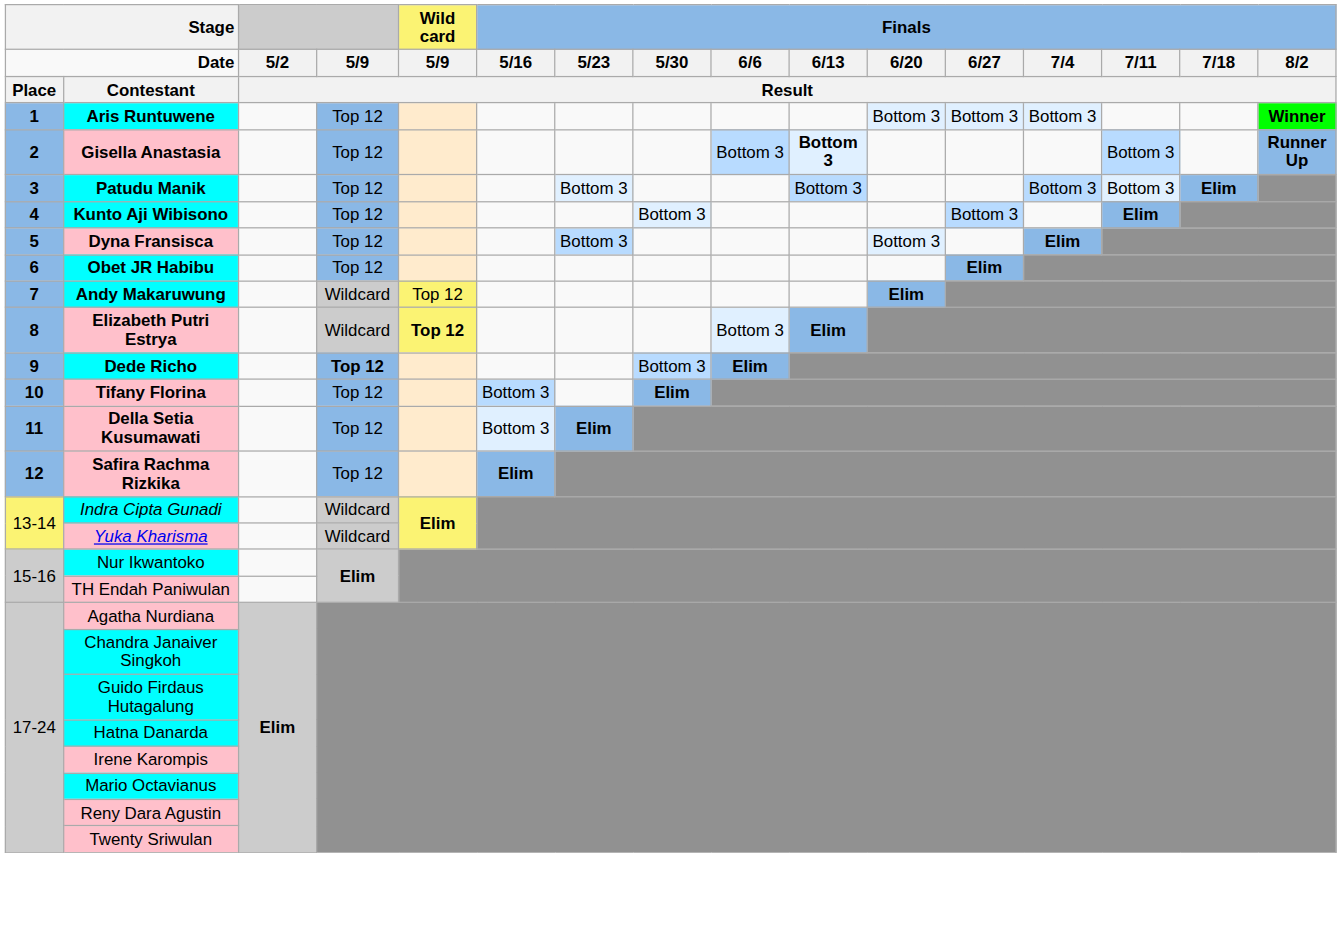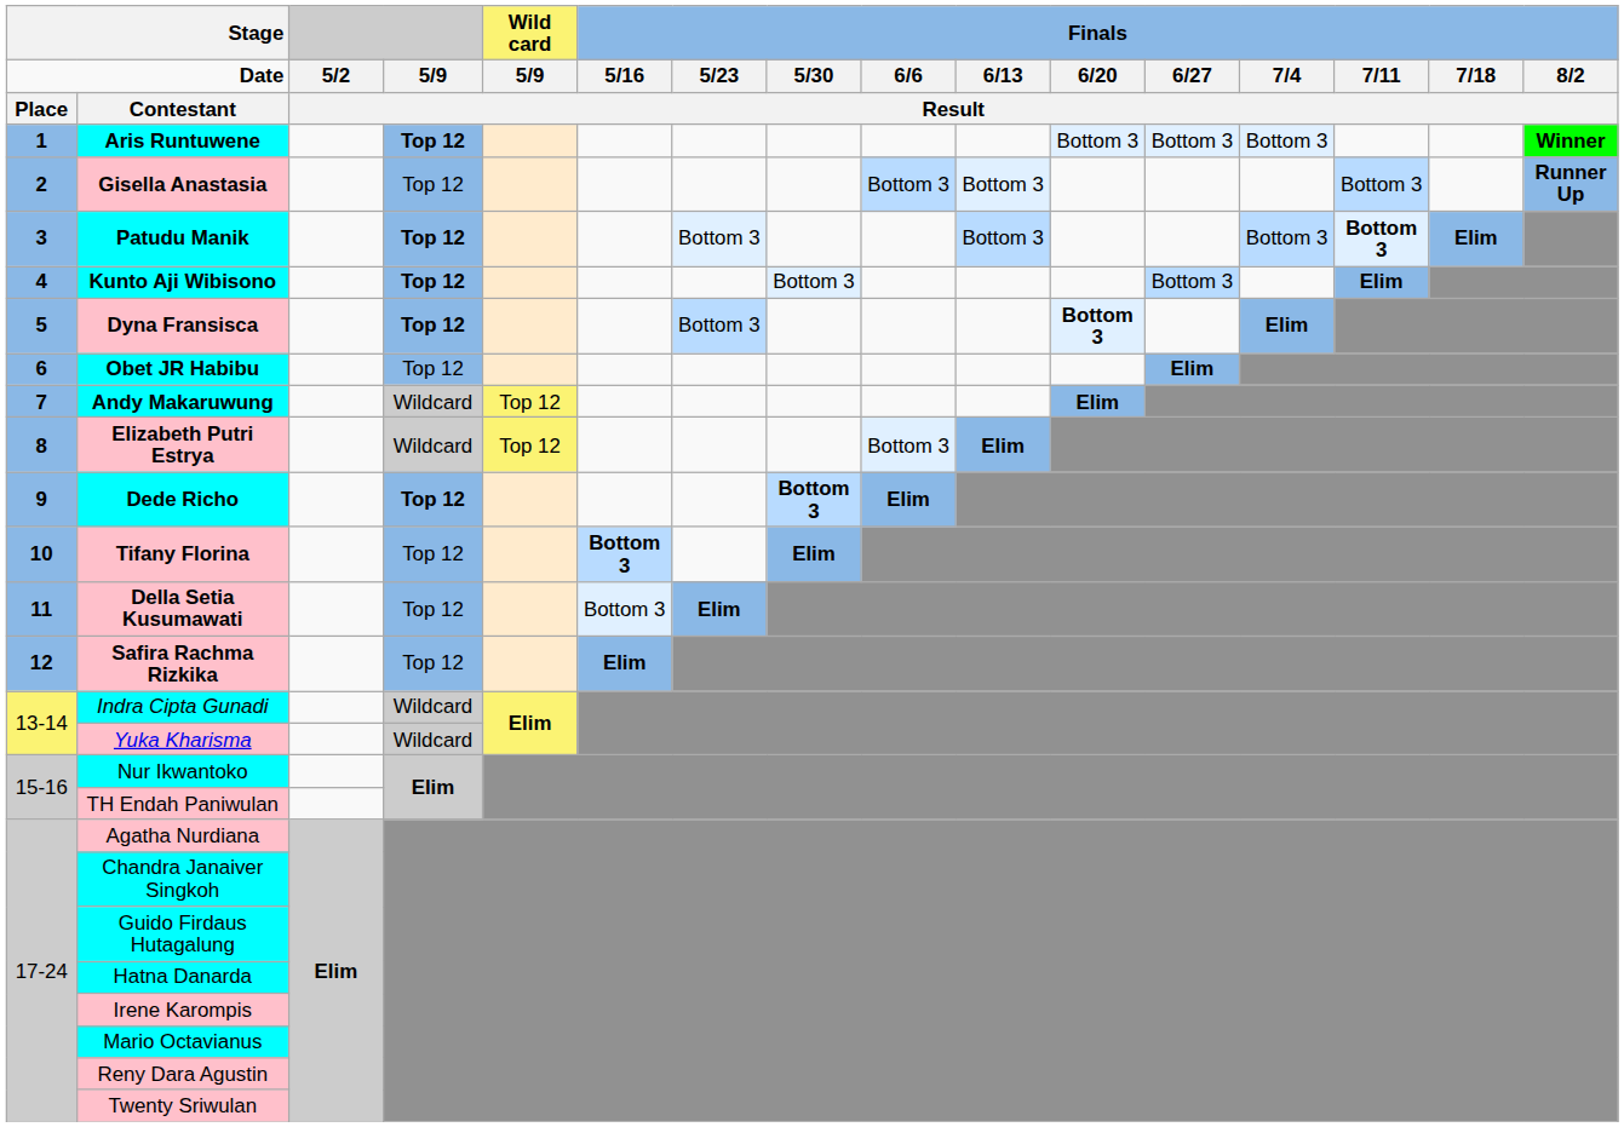Aris Runtuwene | column 4: normal -> bold
Gisella Anastasia | column 10: bold -> normal
Patudu Manik | column 4: normal -> bold
Patudu Manik | column 14: normal -> bold
Kunto Aji Wibisono | column 4: normal -> bold
Dyna Fransisca | column 4: normal -> bold
Dyna Fransisca | column 11: normal -> bold
Elizabeth Putri Estrya | Wild card: bold -> normal
Dede Richo | column 8: normal -> bold
Tifany Florina | column 6: normal -> bold
